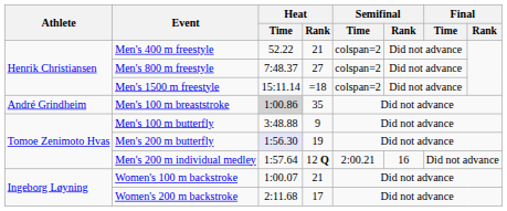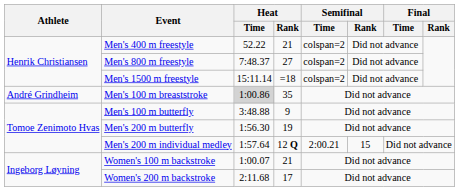Men's 200 m butterfly | Heat / Time: lavender background -> no background
Men's 200 m individual medley | Semifinal / Rank: 16 -> 15
